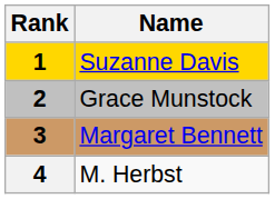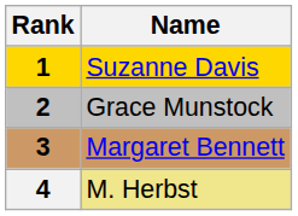M. Herbst | Name: no background -> khaki background
